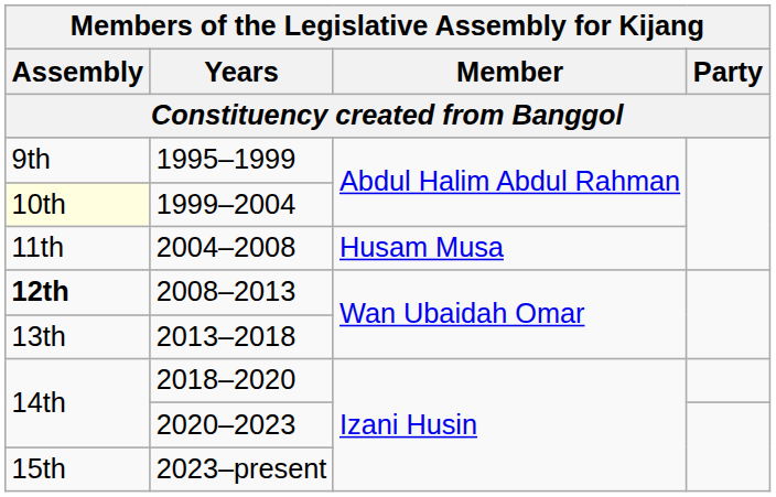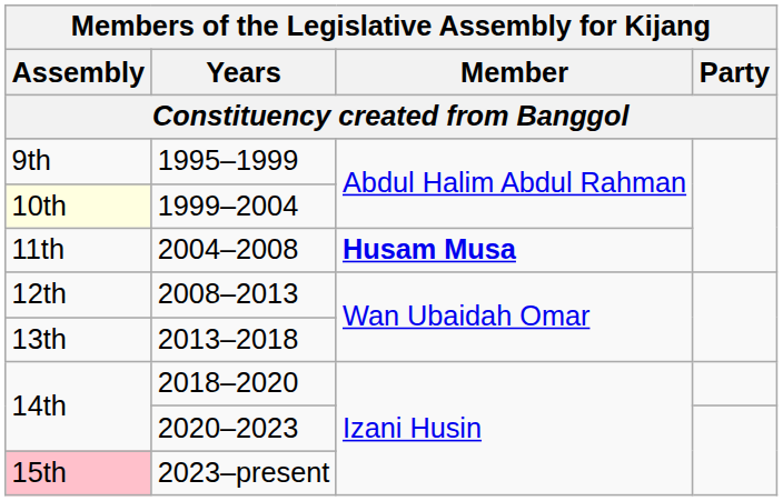2004–2008 | Member: normal -> bold
2008–2013 | Assembly: bold -> normal
2023–present | Assembly: no background -> pink background
